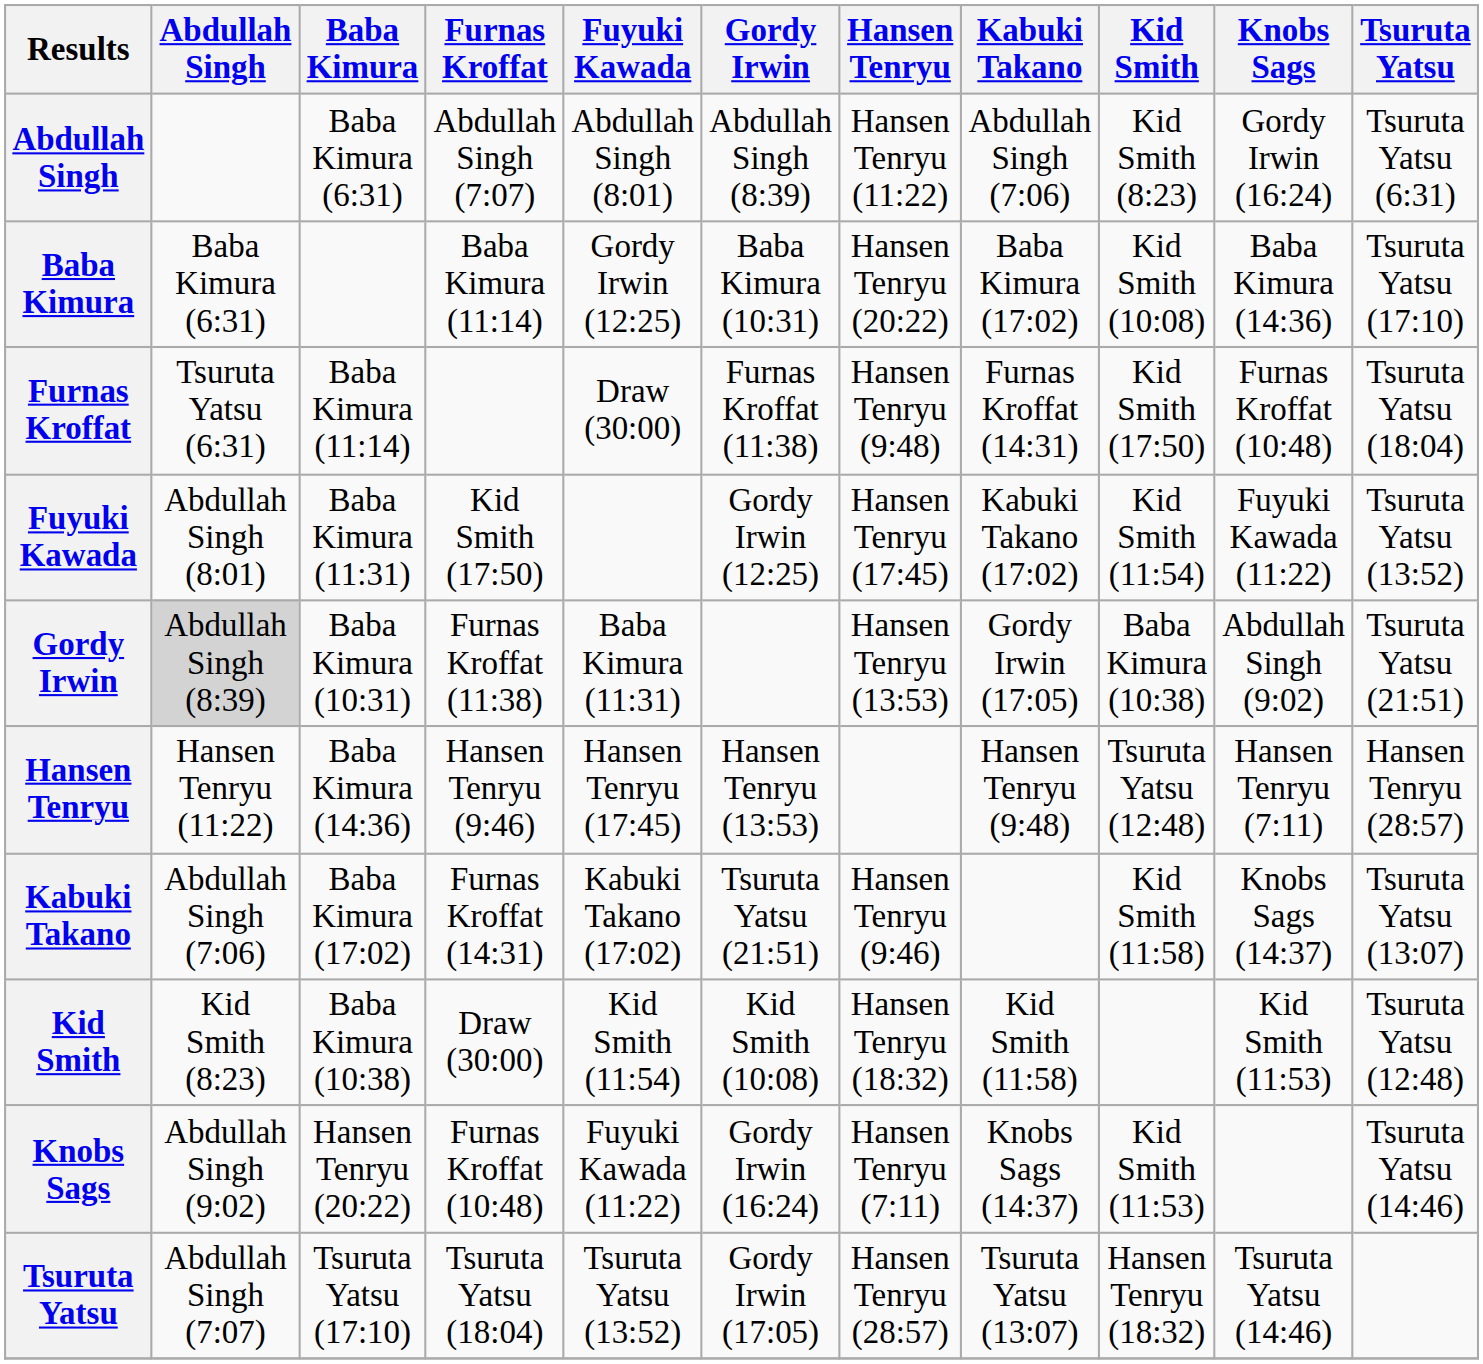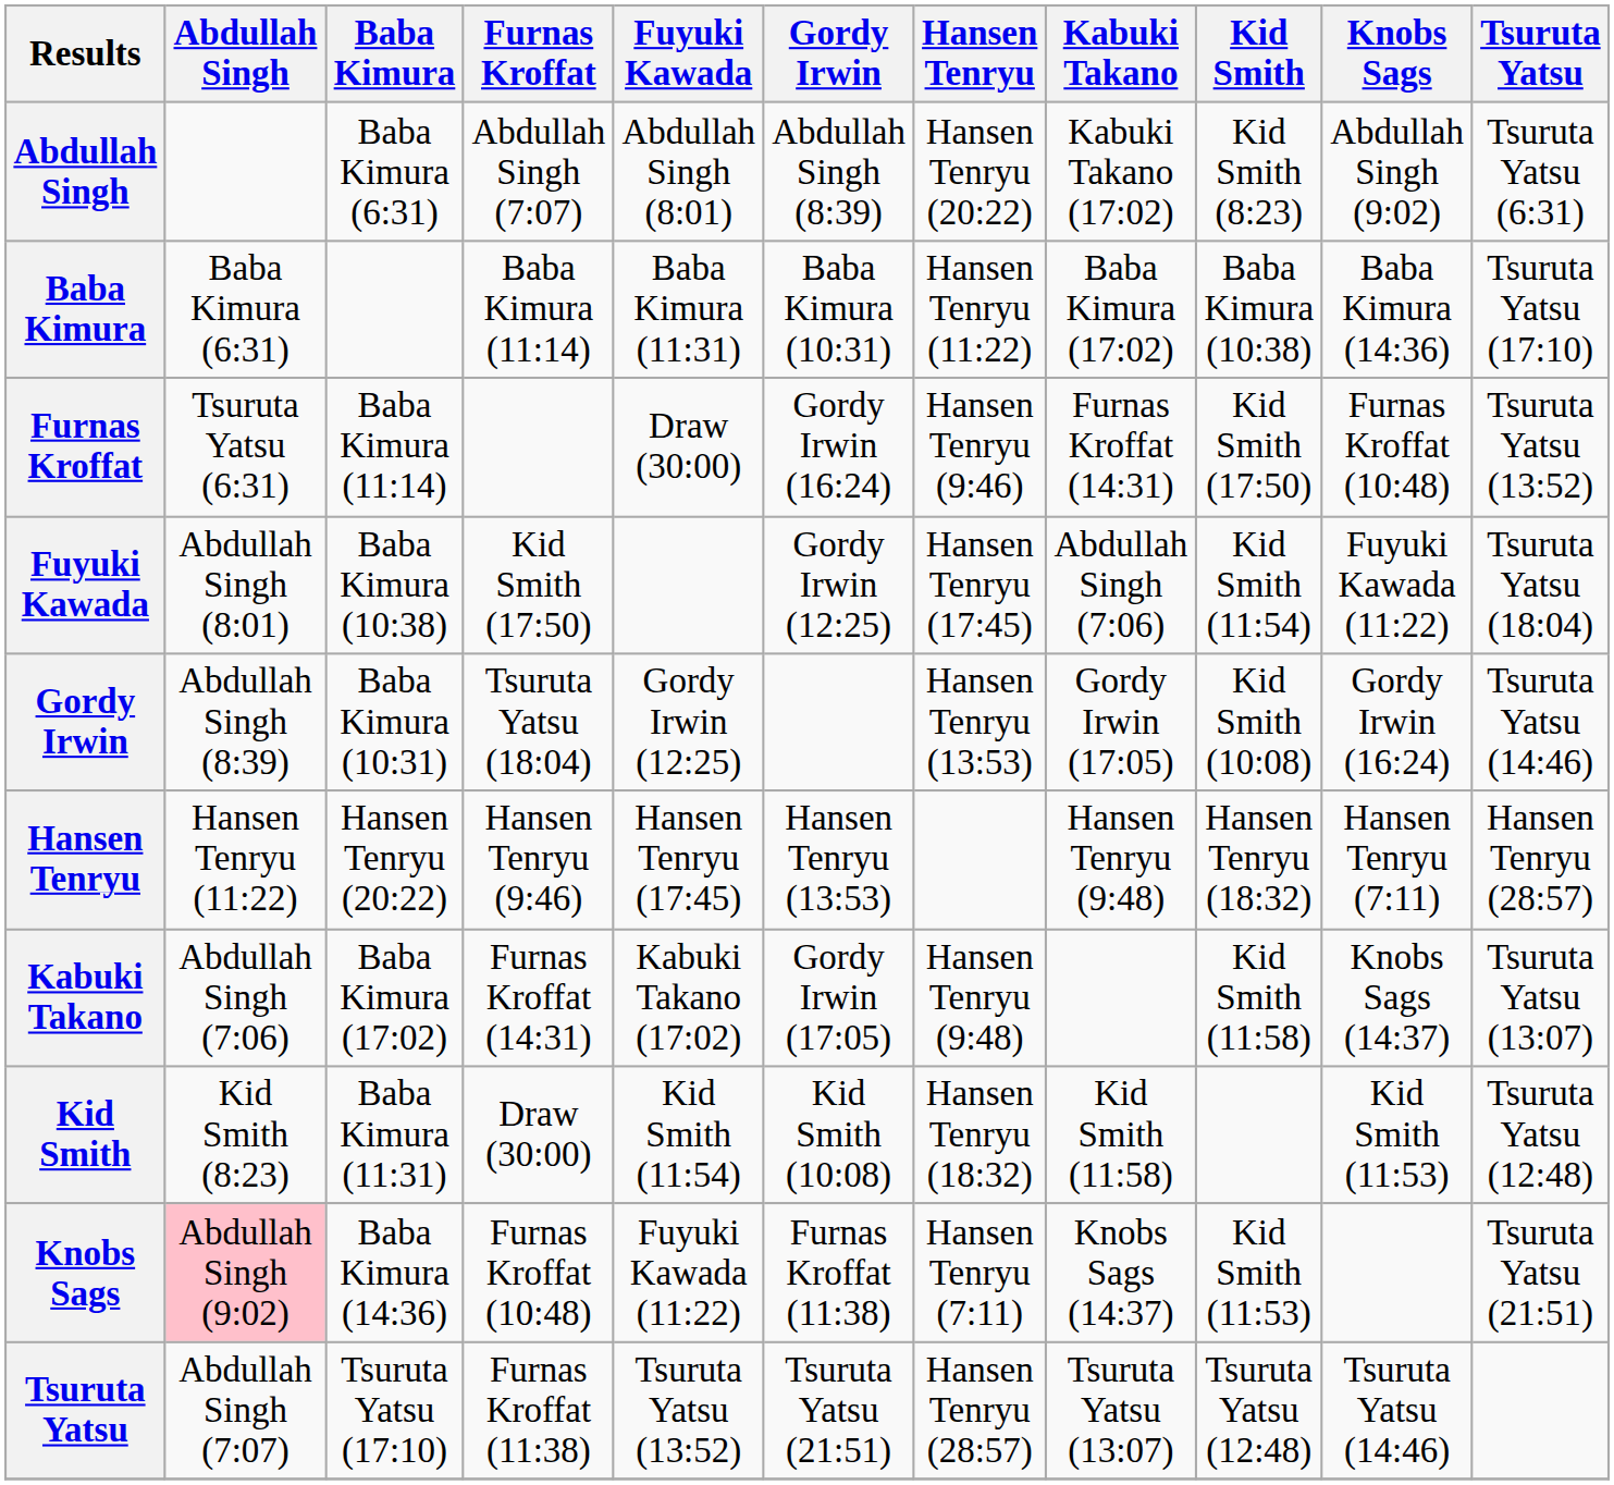row 2 | Hansen Tenryu: Hansen Tenryu (11:22) -> Hansen Tenryu (20:22)
row 2 | Kabuki Takano: Abdullah Singh (7:06) -> Kabuki Takano (17:02)
row 2 | Knobs Sags: Gordy Irwin (16:24) -> Abdullah Singh (9:02)
row 3 | Fuyuki Kawada: Gordy Irwin (12:25) -> Baba Kimura (11:31)
row 3 | Hansen Tenryu: Hansen Tenryu (20:22) -> Hansen Tenryu (11:22)
row 3 | Kid Smith: Kid Smith (10:08) -> Baba Kimura (10:38)
row 4 | Gordy Irwin: Furnas Kroffat (11:38) -> Gordy Irwin (16:24)
row 4 | Hansen Tenryu: Hansen Tenryu (9:48) -> Hansen Tenryu (9:46)
row 4 | Tsuruta Yatsu: Tsuruta Yatsu (18:04) -> Tsuruta Yatsu (13:52)
row 5 | Baba Kimura: Baba Kimura (11:31) -> Baba Kimura (10:38)
row 5 | Kabuki Takano: Kabuki Takano (17:02) -> Abdullah Singh (7:06)
row 5 | Tsuruta Yatsu: Tsuruta Yatsu (13:52) -> Tsuruta Yatsu (18:04)
row 6 | Abdullah Singh: lightgrey background -> no background
row 6 | Furnas Kroffat: Furnas Kroffat (11:38) -> Tsuruta Yatsu (18:04)
row 6 | Fuyuki Kawada: Baba Kimura (11:31) -> Gordy Irwin (12:25)
row 6 | Kid Smith: Baba Kimura (10:38) -> Kid Smith (10:08)
row 6 | Knobs Sags: Abdullah Singh (9:02) -> Gordy Irwin (16:24)
row 6 | Tsuruta Yatsu: Tsuruta Yatsu (21:51) -> Tsuruta Yatsu (14:46)
row 7 | Baba Kimura: Baba Kimura (14:36) -> Hansen Tenryu (20:22)
row 7 | Kid Smith: Tsuruta Yatsu (12:48) -> Hansen Tenryu (18:32)
row 8 | Gordy Irwin: Tsuruta Yatsu (21:51) -> Gordy Irwin (17:05)
row 8 | Hansen Tenryu: Hansen Tenryu (9:46) -> Hansen Tenryu (9:48)
row 9 | Baba Kimura: Baba Kimura (10:38) -> Baba Kimura (11:31)
row 10 | Abdullah Singh: no background -> pink background
row 10 | Baba Kimura: Hansen Tenryu (20:22) -> Baba Kimura (14:36)
row 10 | Gordy Irwin: Gordy Irwin (16:24) -> Furnas Kroffat (11:38)
row 10 | Tsuruta Yatsu: Tsuruta Yatsu (14:46) -> Tsuruta Yatsu (21:51)
row 11 | Furnas Kroffat: Tsuruta Yatsu (18:04) -> Furnas Kroffat (11:38)
row 11 | Gordy Irwin: Gordy Irwin (17:05) -> Tsuruta Yatsu (21:51)
row 11 | Kid Smith: Hansen Tenryu (18:32) -> Tsuruta Yatsu (12:48)
